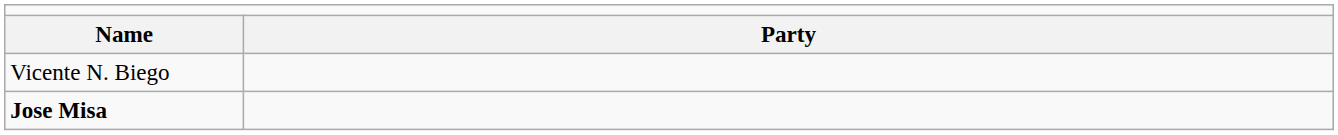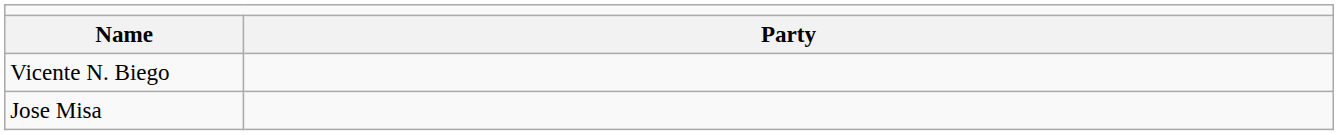Jose Misa | column 1: bold -> normal
